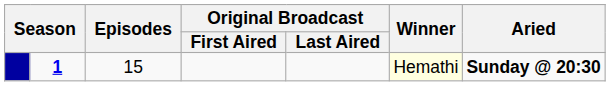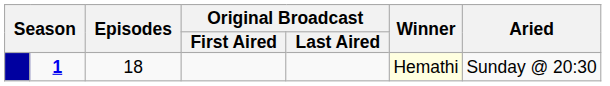row 3 | Episodes: 15 -> 18
row 3 | Aried: bold -> normal
